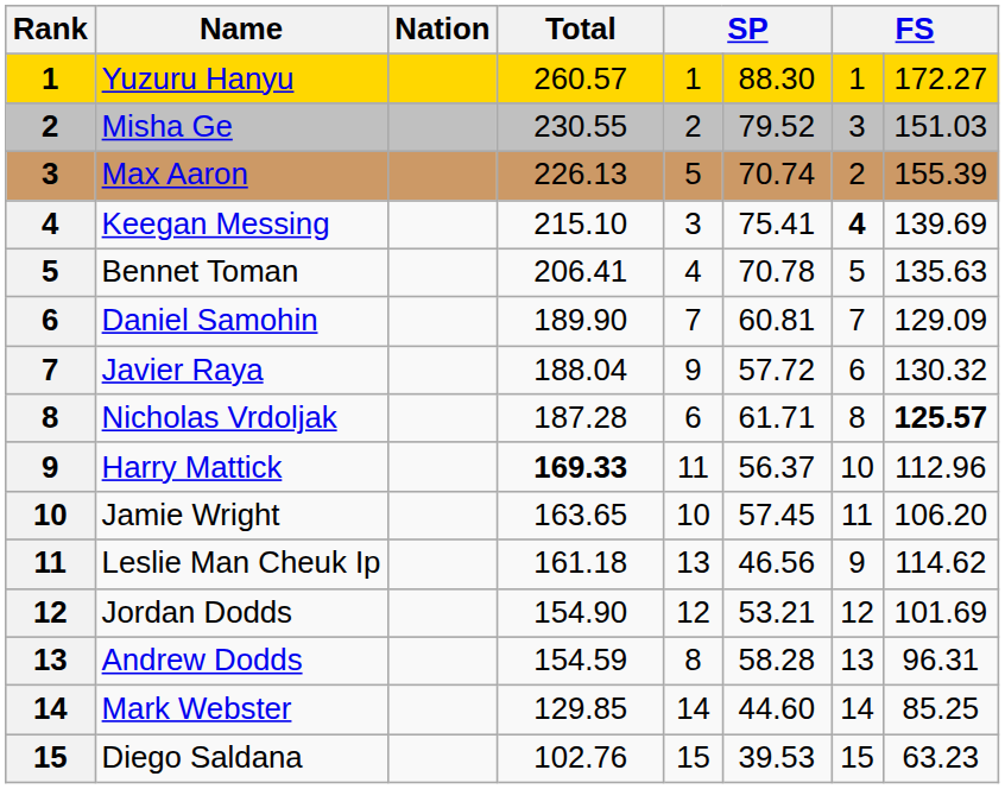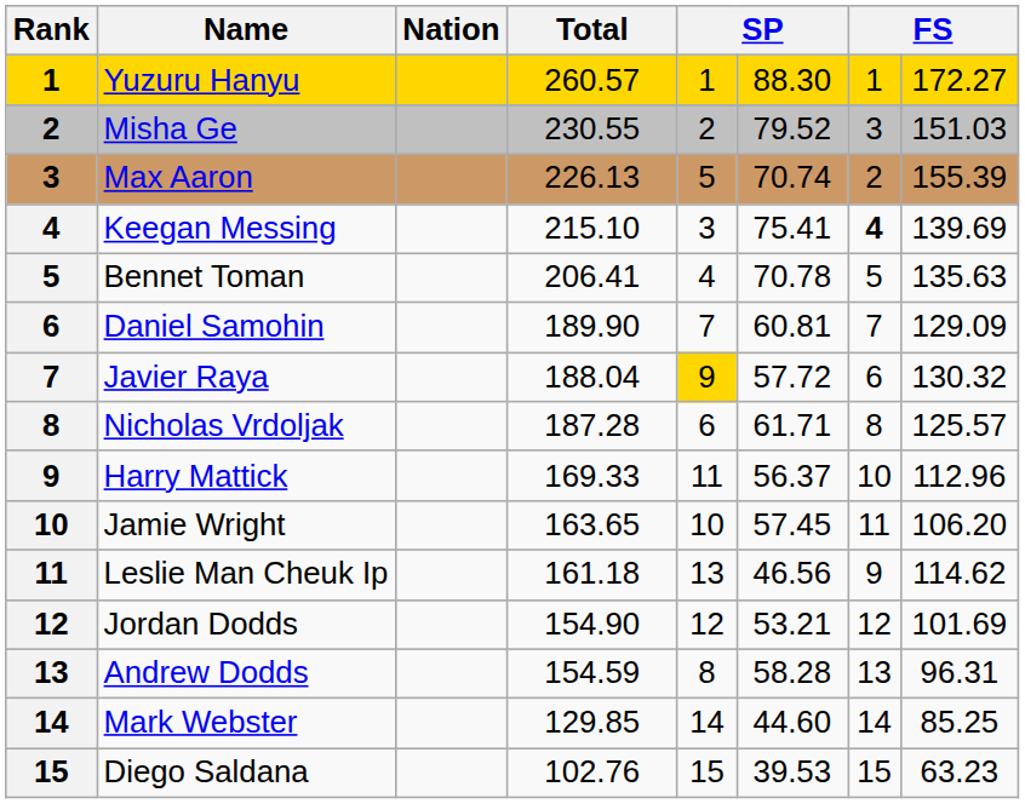Javier Raya | column 5: no background -> gold background
Nicholas Vrdoljak | column 8: bold -> normal
Harry Mattick | Total: bold -> normal
